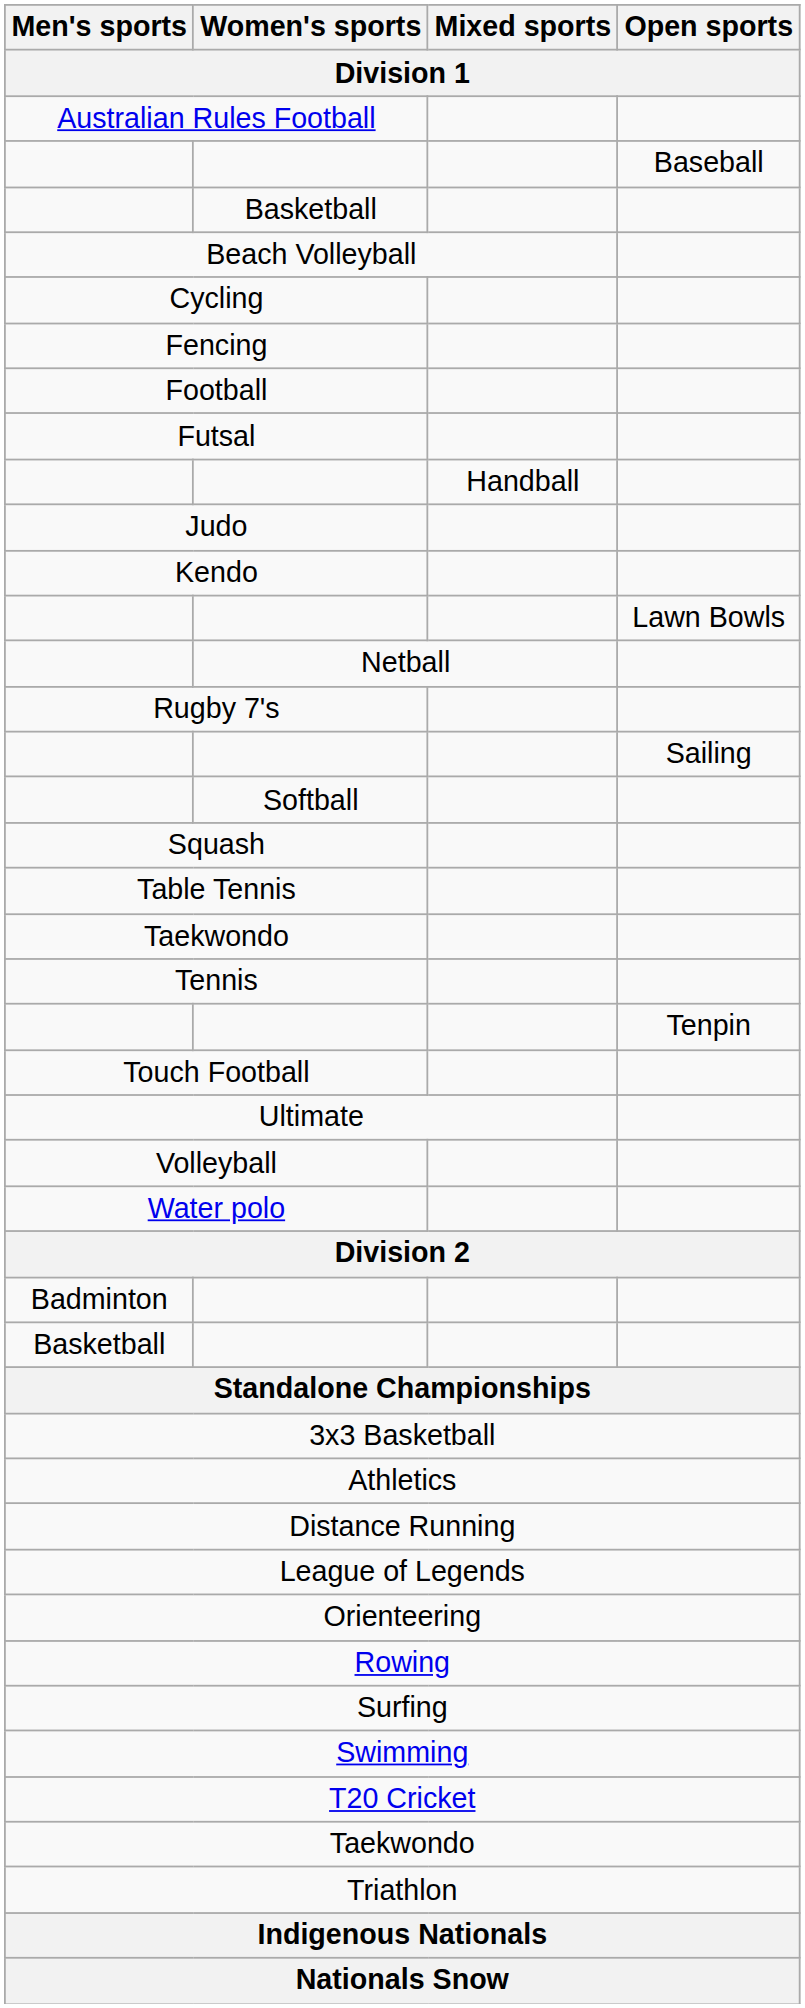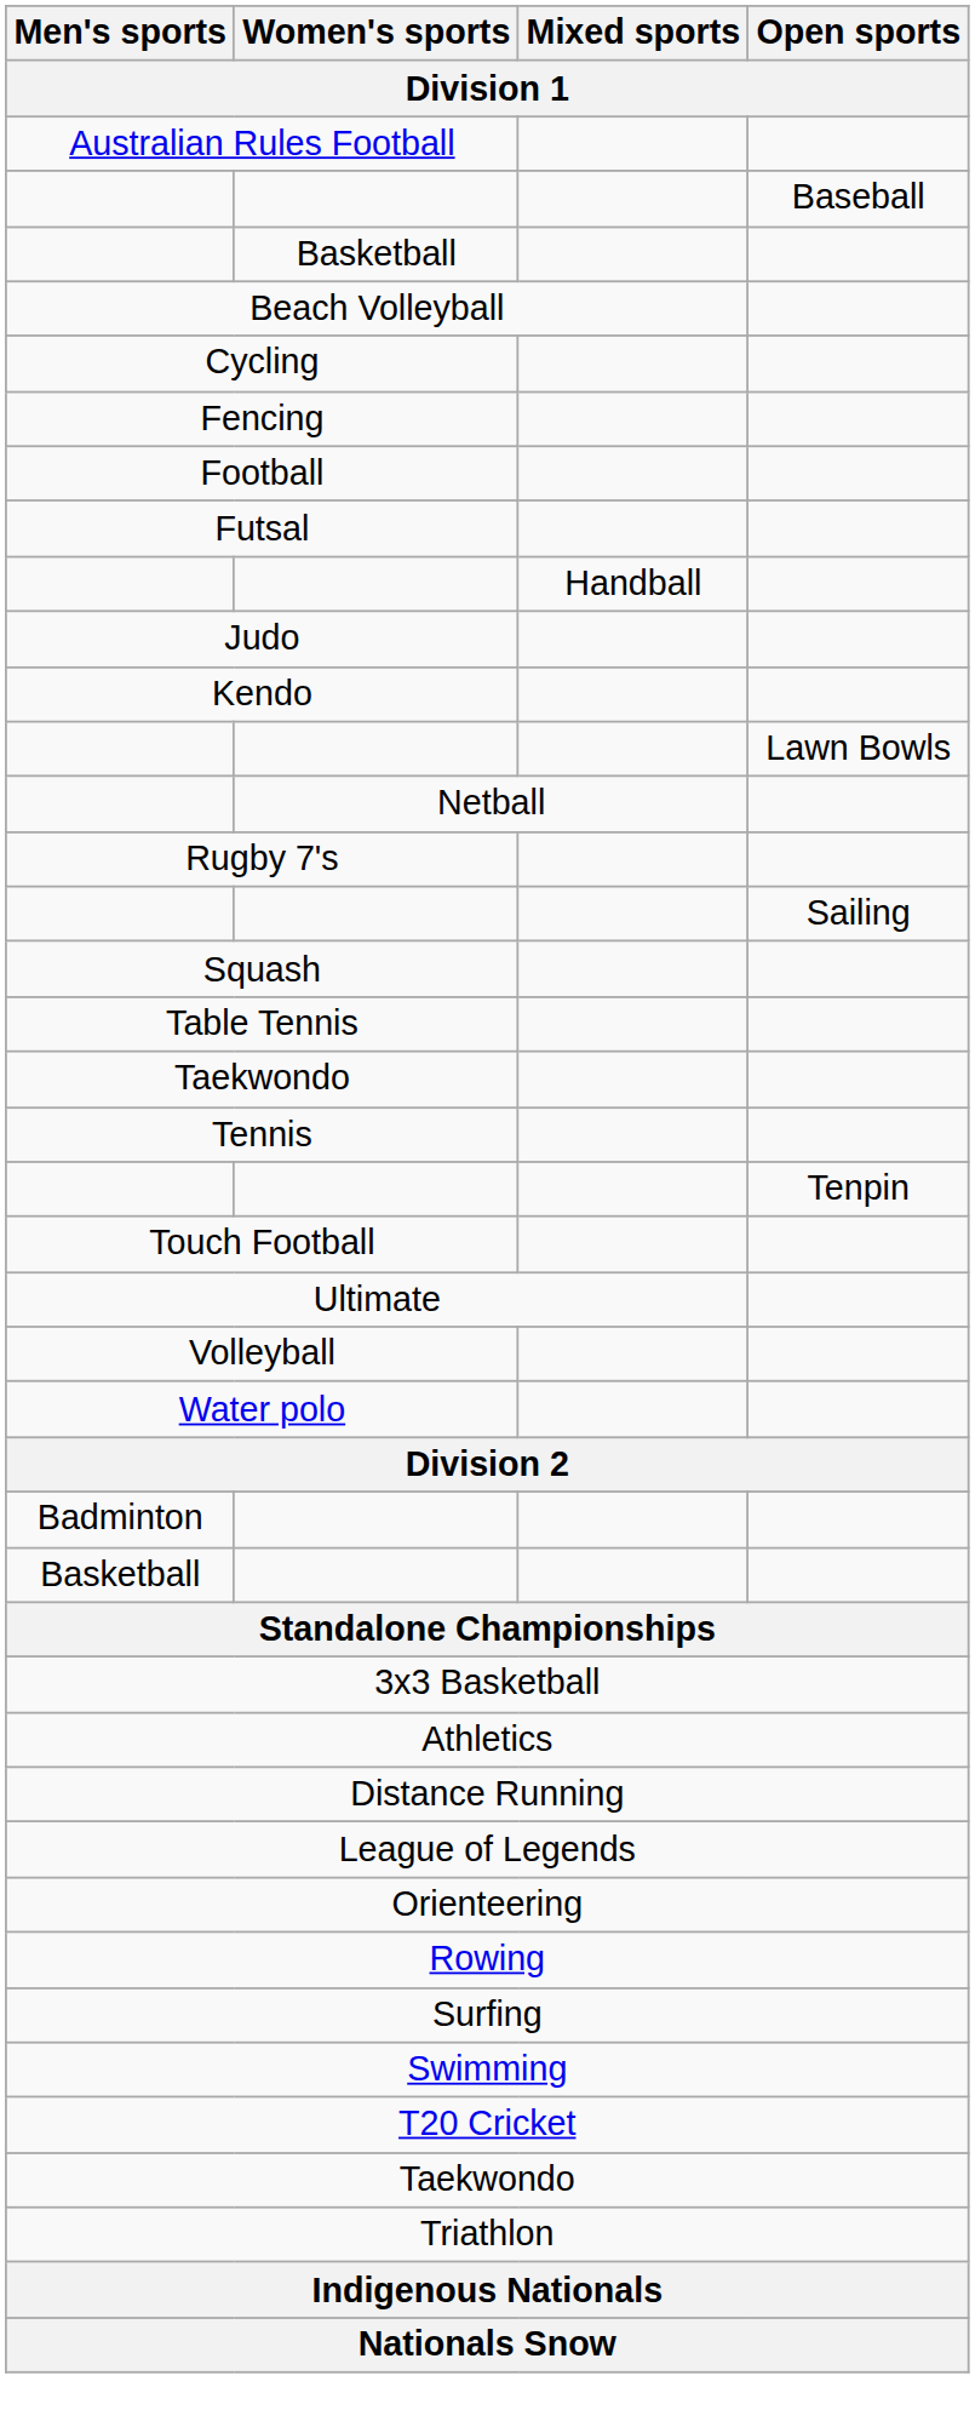- row: Softball
